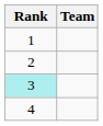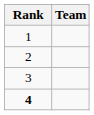3 | Rank: paleturquoise background -> no background
4 | Rank: normal -> bold
